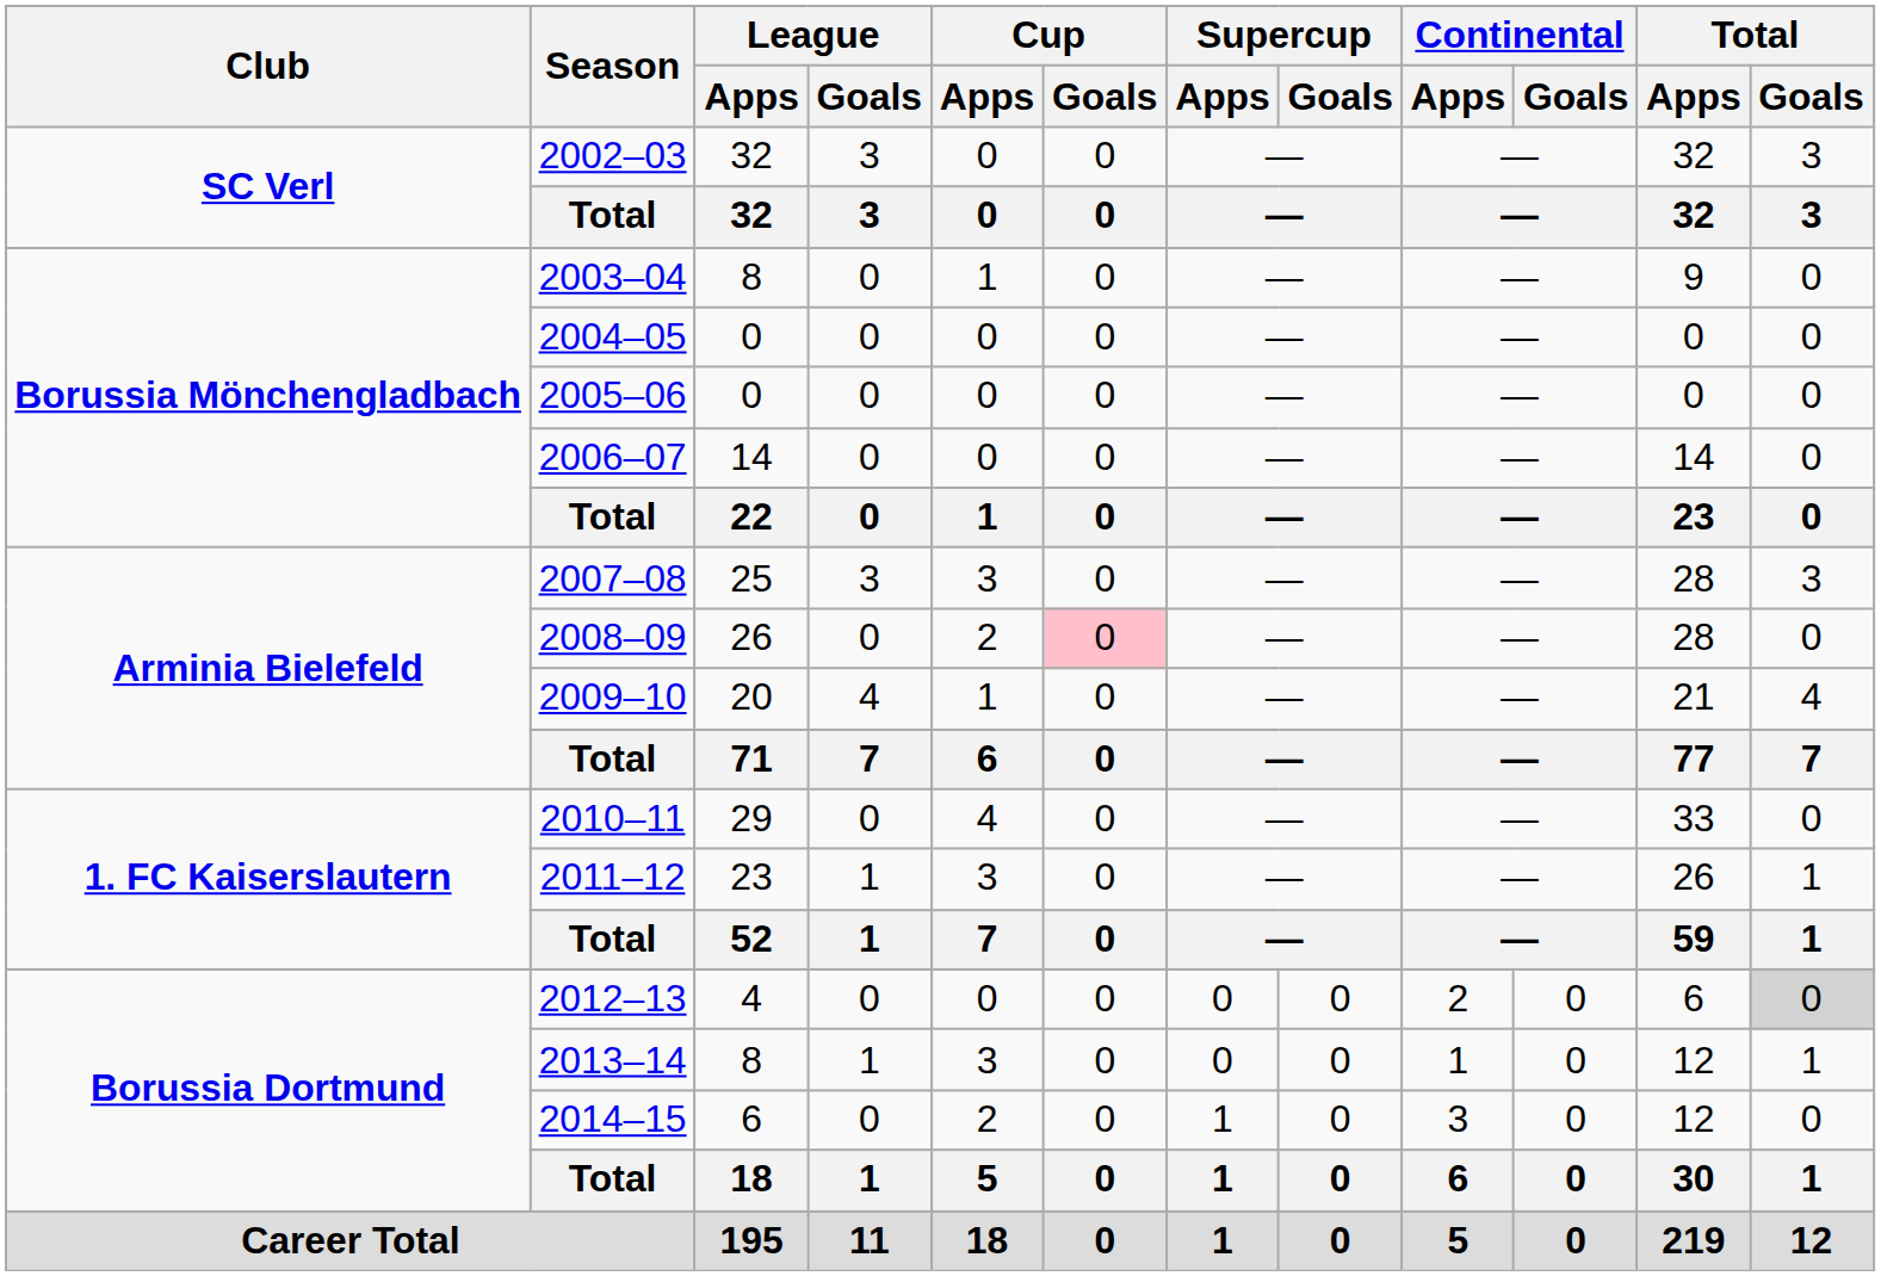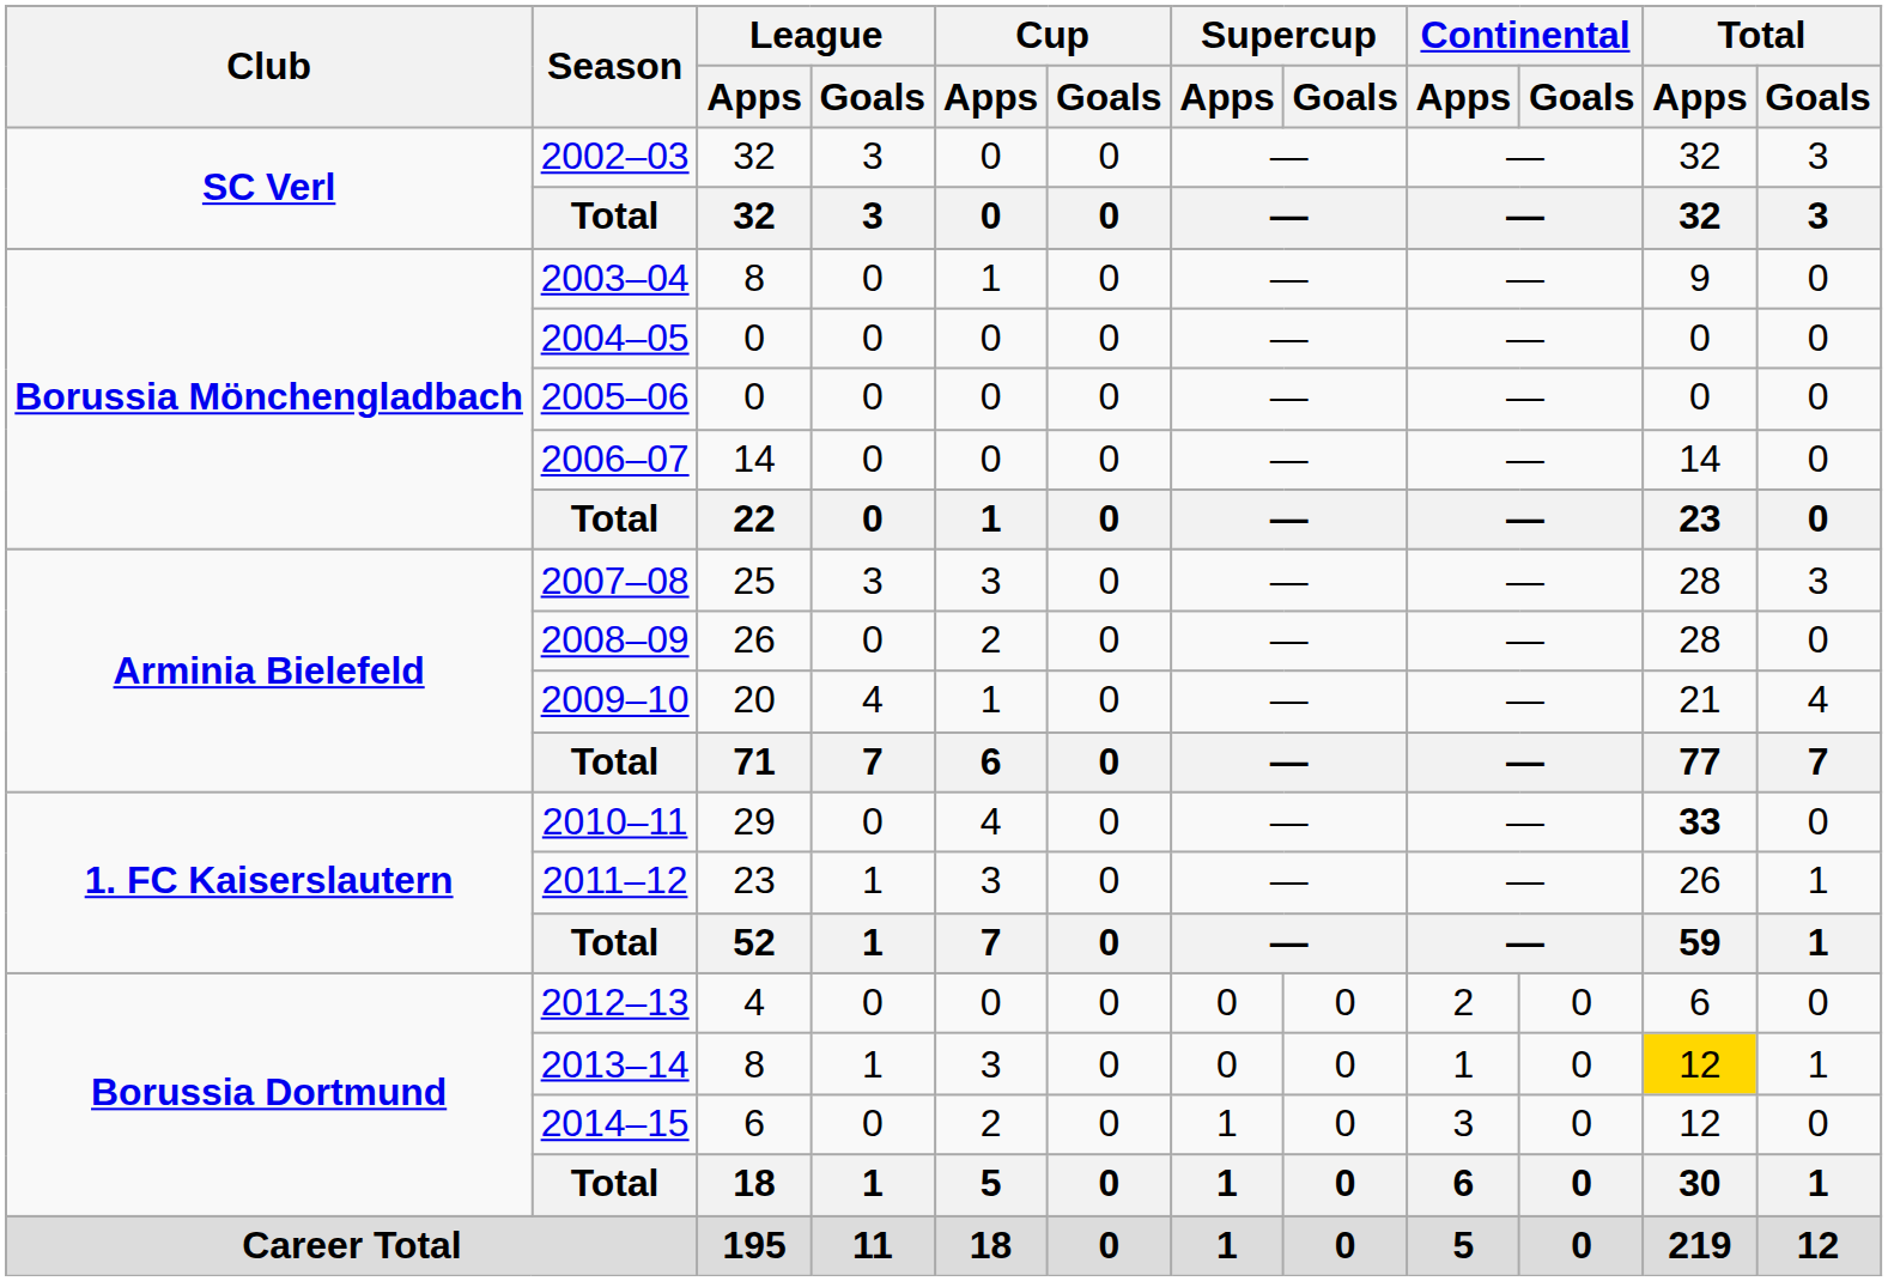2008–09 | Cup / Goals: pink background -> no background
2010–11 | Total / Apps: normal -> bold
2012–13 | Total / Goals: lightgrey background -> no background
2013–14 | Total / Apps: no background -> gold background
